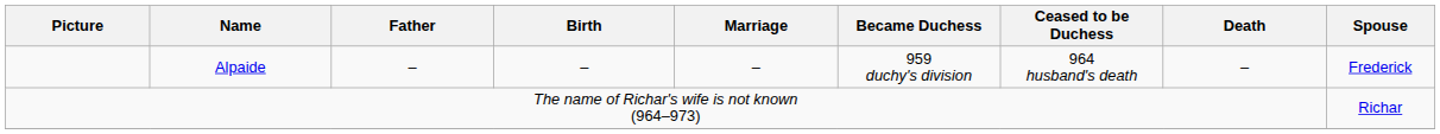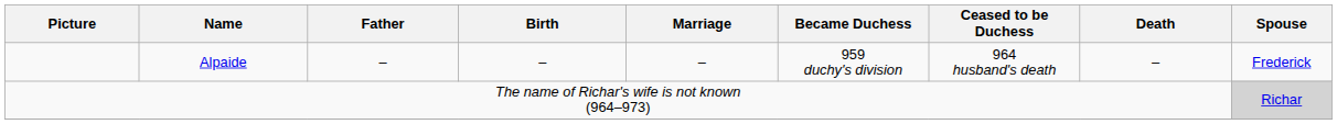The name of Richar's wife is not known (964–973) | Spouse: no background -> lightgrey background
